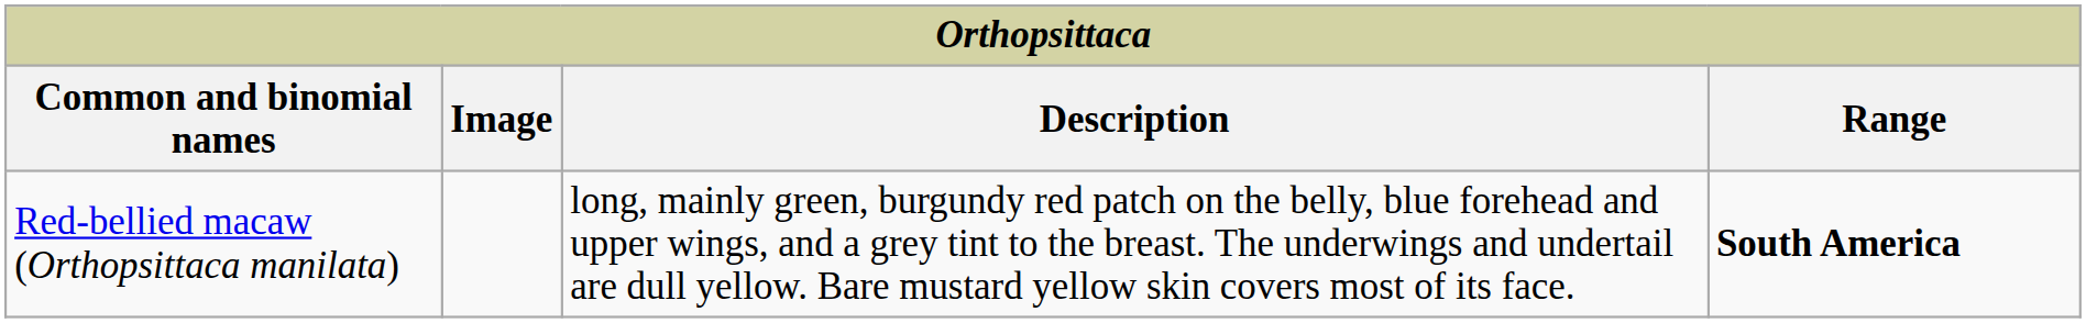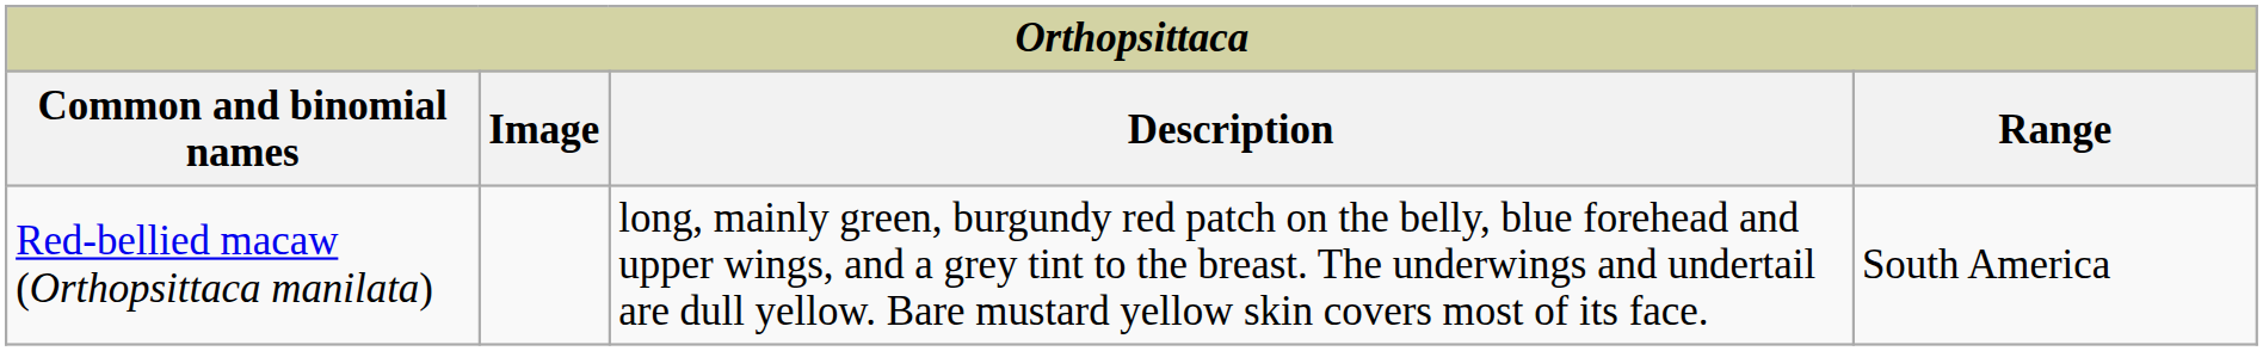Red-bellied macaw (Orthopsittaca manilata) | Range: bold -> normal
